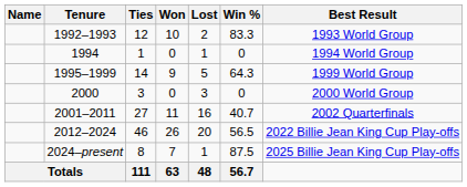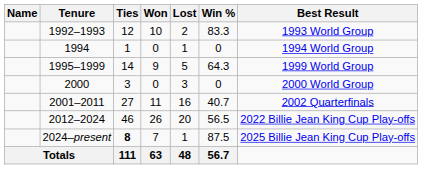2024–present | Ties: normal -> bold
